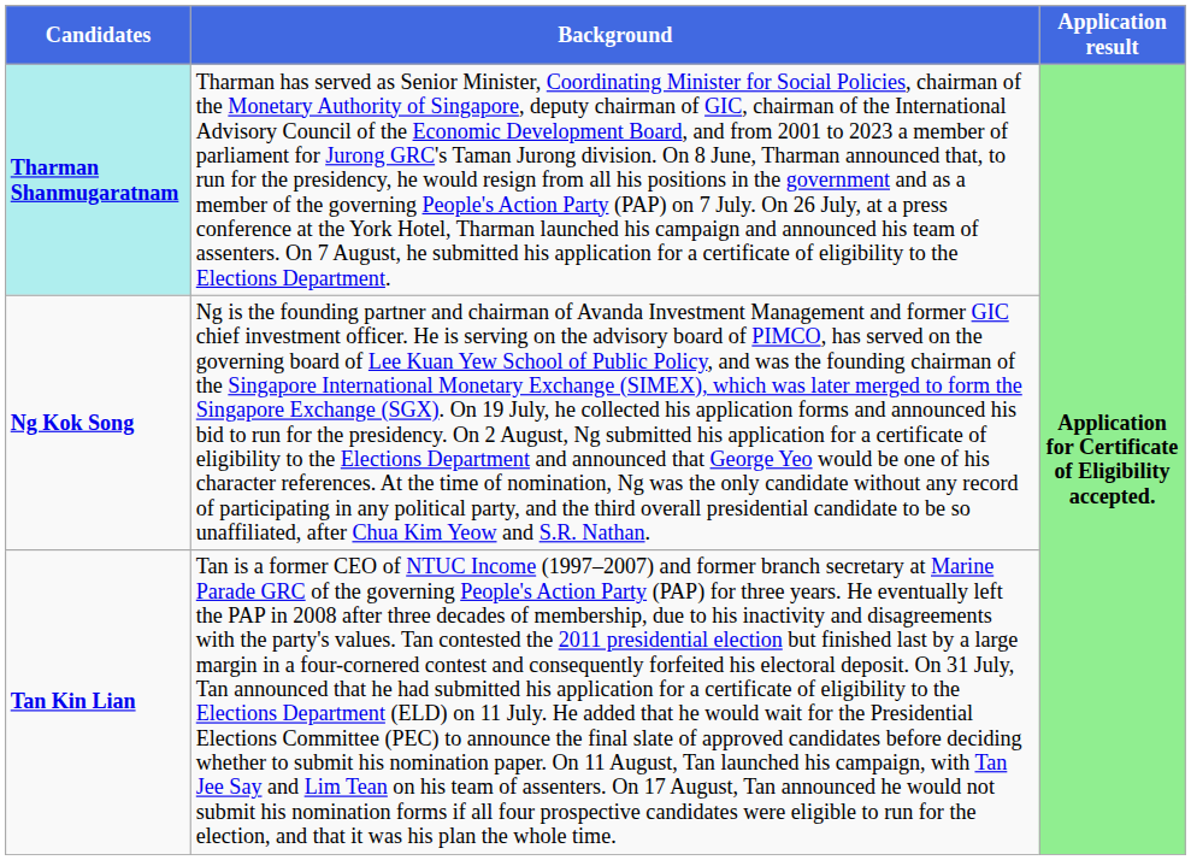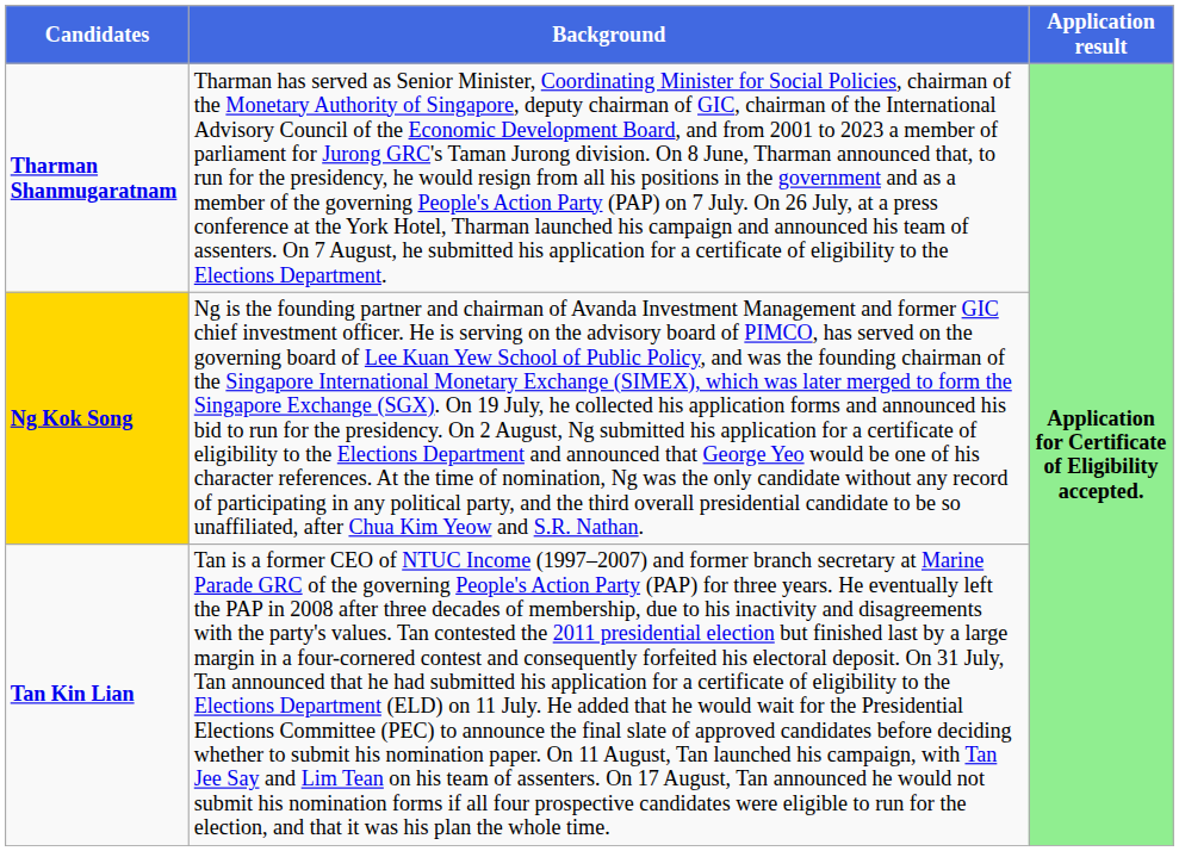row 2 | Candidates: paleturquoise background -> no background
row 3 | Candidates: no background -> gold background
